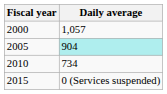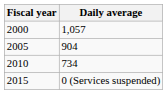2005 | Daily average: paleturquoise background -> no background
